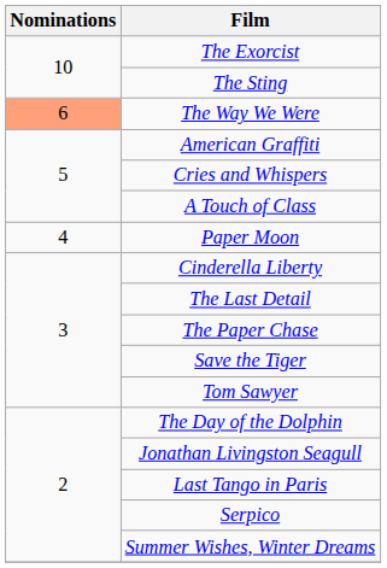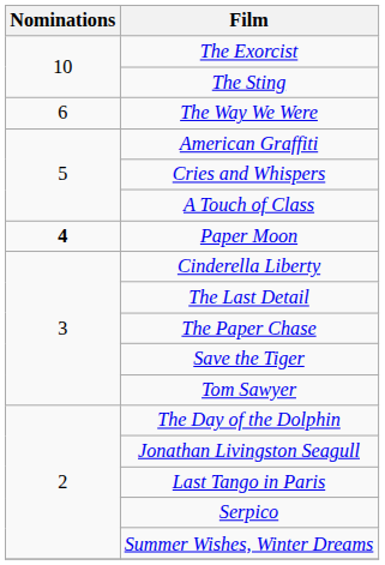The Way We Were | Nominations: lightsalmon background -> no background
Paper Moon | Nominations: normal -> bold
